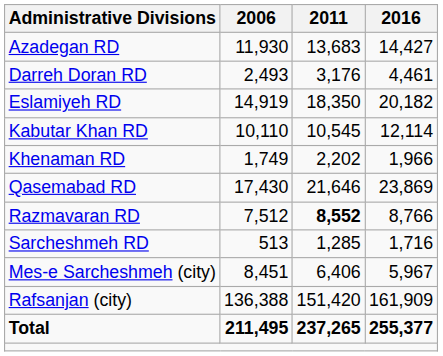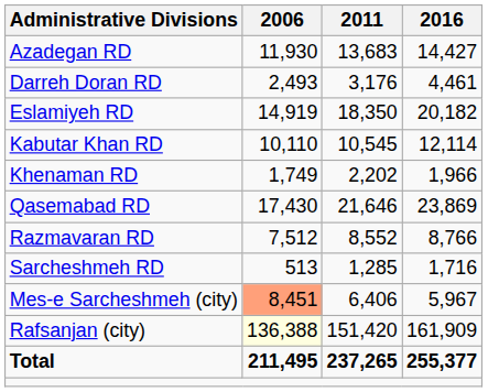Razmavaran RD | 2011: bold -> normal
Mes-e Sarcheshmeh (city) | 2006: no background -> lightsalmon background
Rafsanjan (city) | 2006: no background -> lightyellow background
